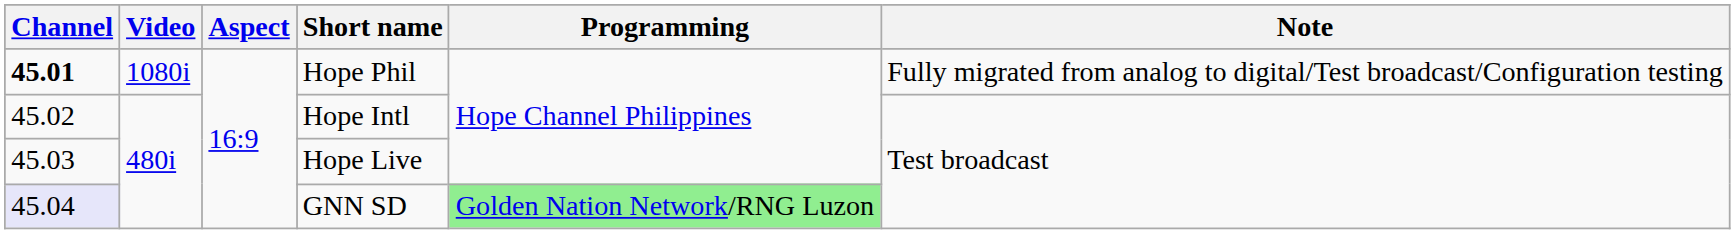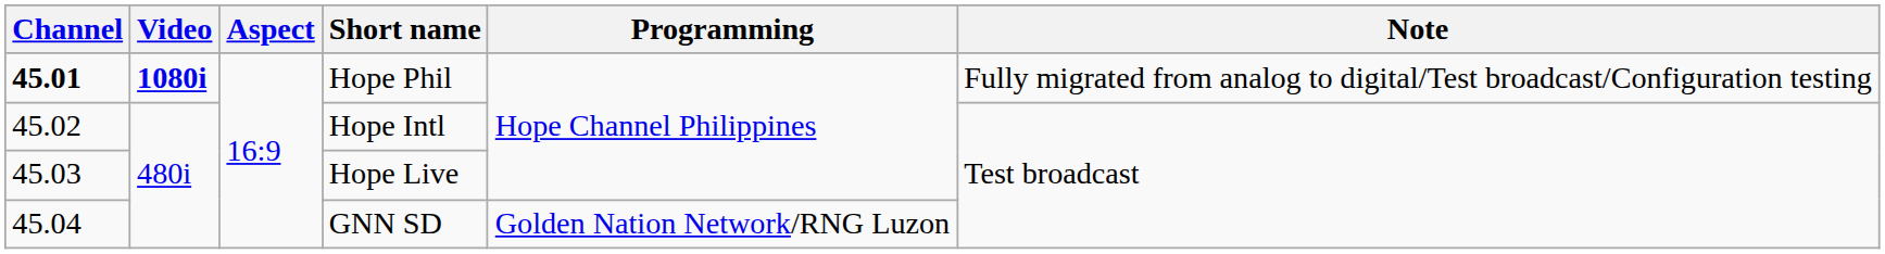Hope Phil | Video: normal -> bold
GNN SD | Channel: lavender background -> no background
GNN SD | Programming: lightgreen background -> no background
